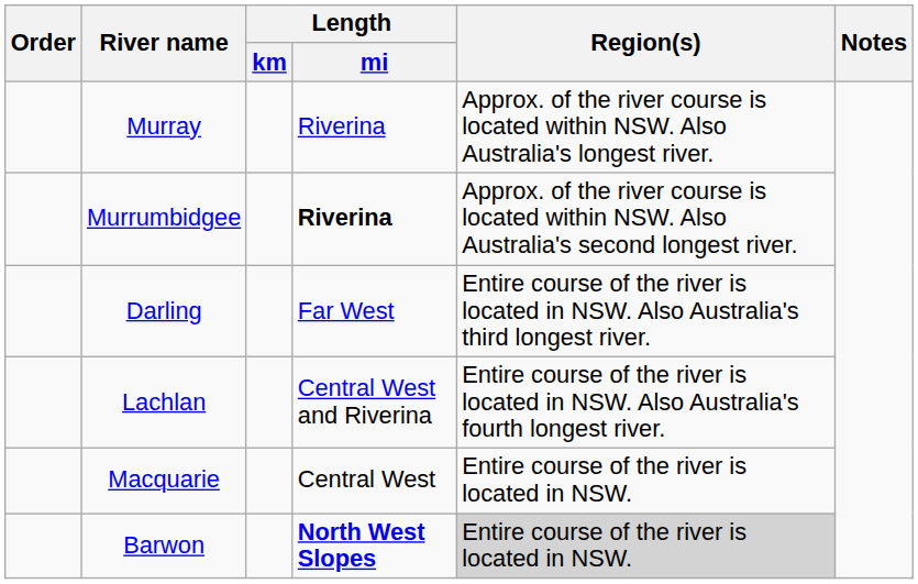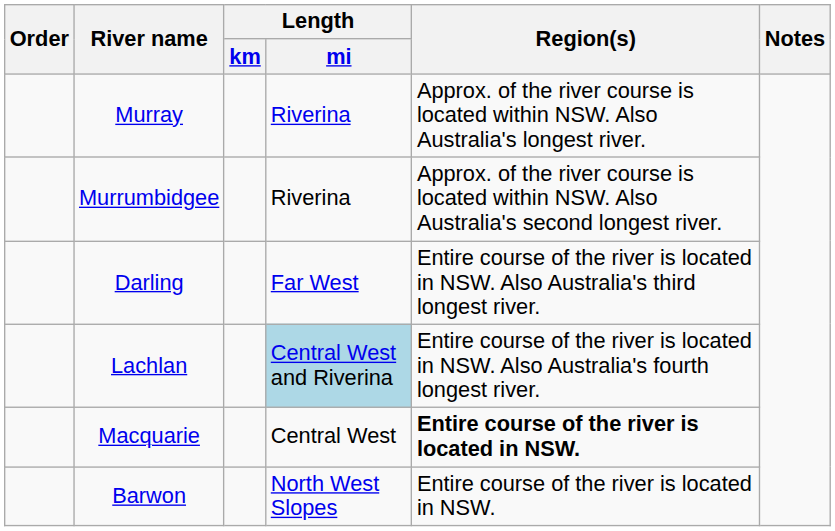Murrumbidgee | Length / mi: bold -> normal
Lachlan | Length / mi: no background -> lightblue background
Macquarie | Region(s): normal -> bold
Barwon | Length / mi: bold -> normal
Barwon | Region(s): lightgrey background -> no background
